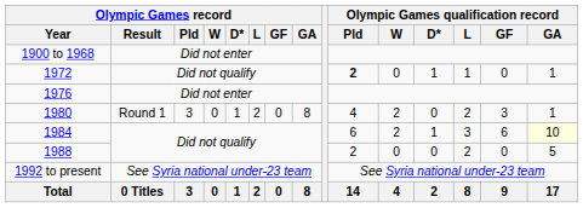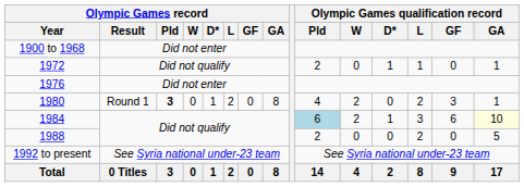1972 | Olympic Games qualification record / Pld: bold -> normal
1980 | Olympic Games record / Pld: normal -> bold
1984 | Olympic Games qualification record / Pld: no background -> lightblue background
